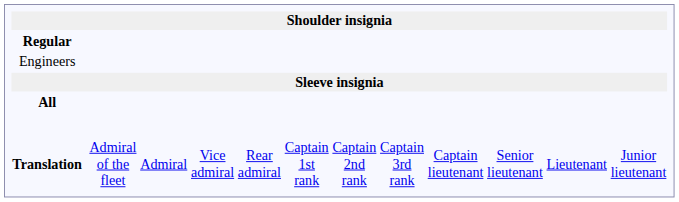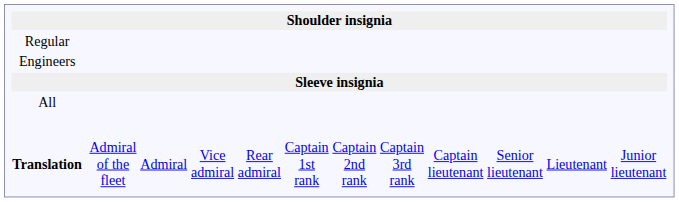Regular | column 1: bold -> normal
All | column 1: bold -> normal
